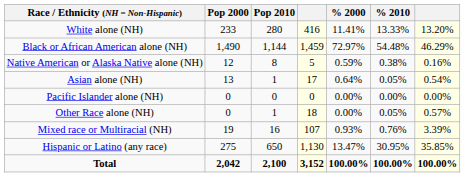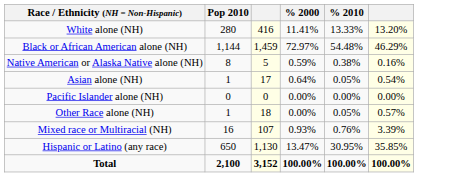- column: Pop 2000 | 233 | 1,490 | 12 | 13 | 0 | 0 | 19 | 275 | 2,042
